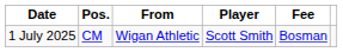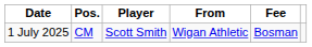columns swapped: Player <-> From
